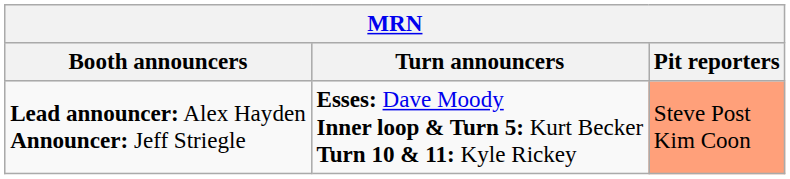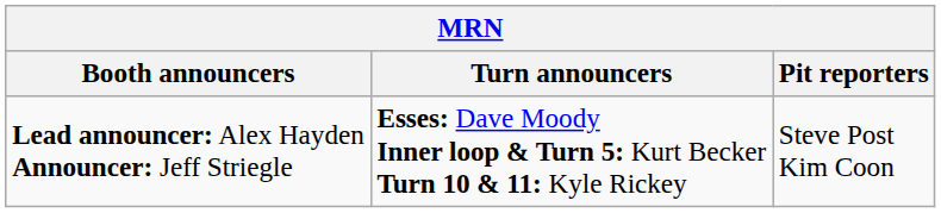Lead announcer: Alex Hayden Announcer: Jeff Striegle | Pit reporters: lightsalmon background -> no background
